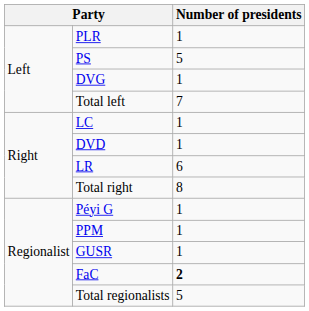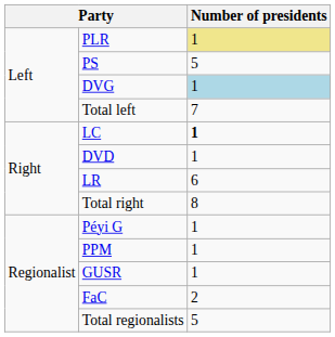PLR | Number of presidents: no background -> khaki background
DVG | Number of presidents: no background -> lightblue background
LC | Number of presidents: normal -> bold
FaC | Number of presidents: bold -> normal
